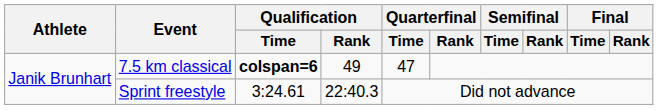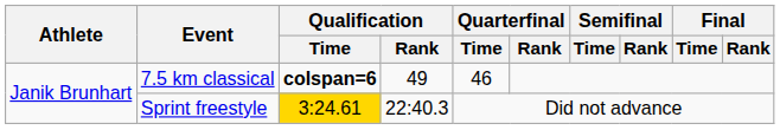7.5 km classical | Quarterfinal / Time: 47 -> 46
Sprint freestyle | Qualification / Time: no background -> gold background
